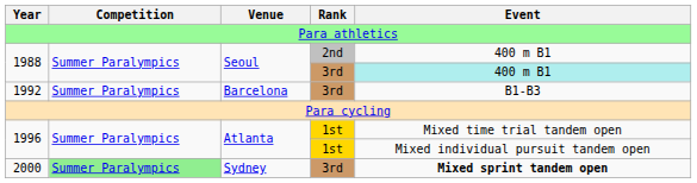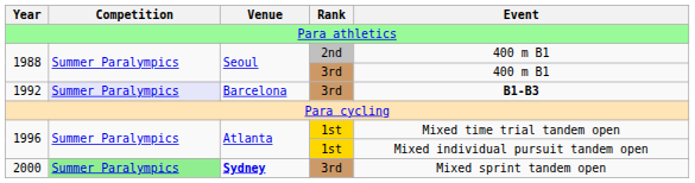1988 / 3rd | Event: paleturquoise background -> no background
1992 | Competition: no background -> lavender background
1992 | Event: normal -> bold
2000 | Venue: normal -> bold
2000 | Event: bold -> normal
